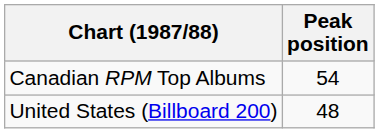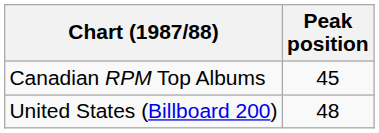Canadian RPM Top Albums | Peak position: 54 -> 45
